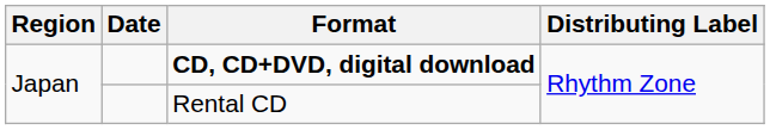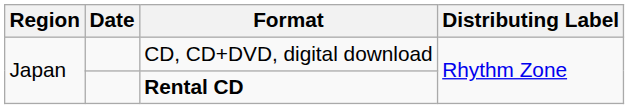CD, CD+DVD, digital download | Format: bold -> normal
Rental CD | Format: normal -> bold
